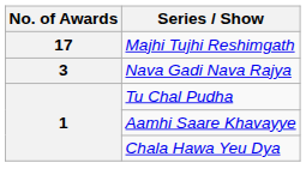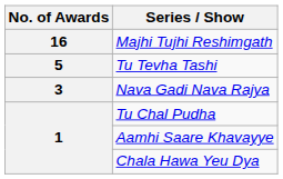Majhi Tujhi Reshimgath | No. of Awards: 17 -> 16
+ row: 5 | Tu Tevha Tashi
